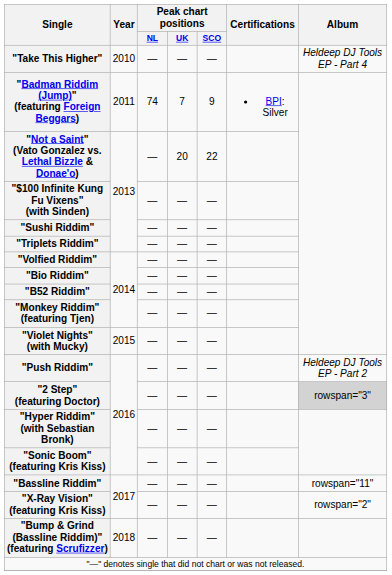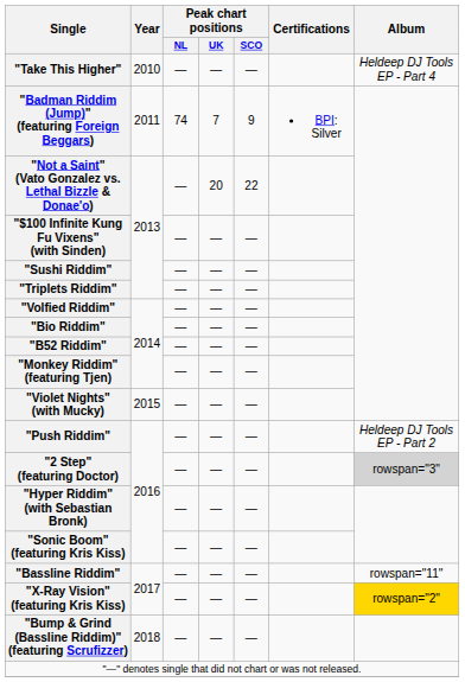"X-Ray Vision" (featuring Kris Kiss) | Album: no background -> gold background
